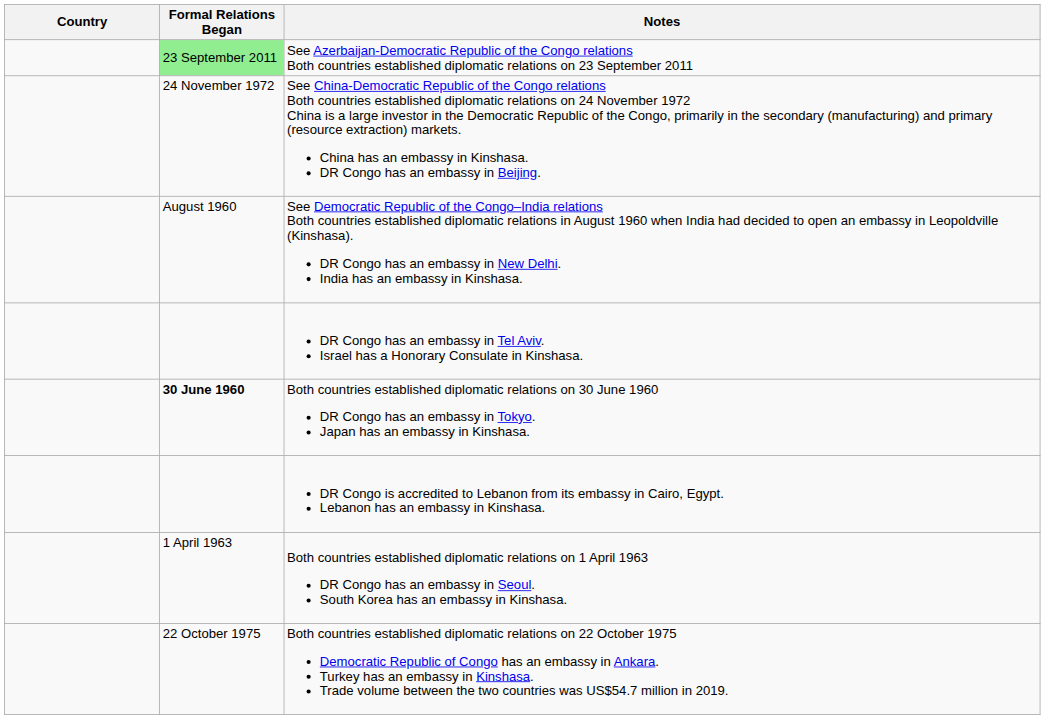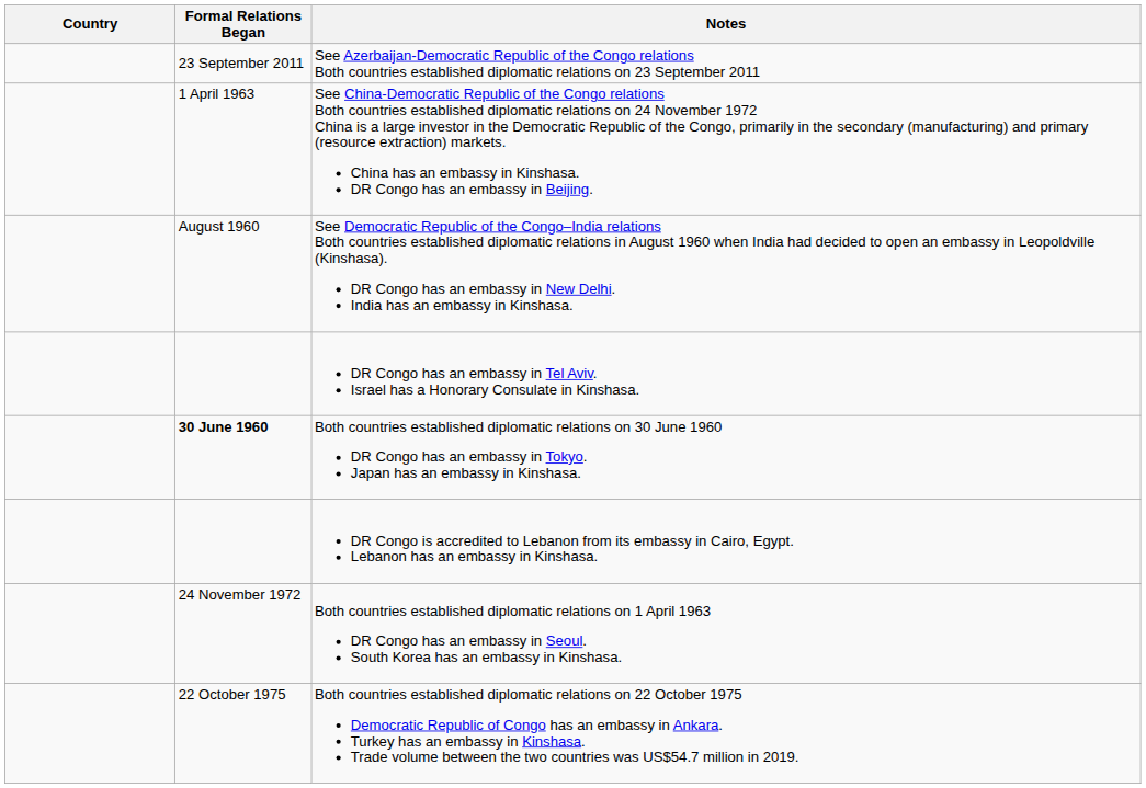row 2 | Formal Relations Began: lightgreen background -> no background
row 3 | Formal Relations Began: 24 November 1972 -> 1 April 1963
row 8 | Formal Relations Began: 1 April 1963 -> 24 November 1972
